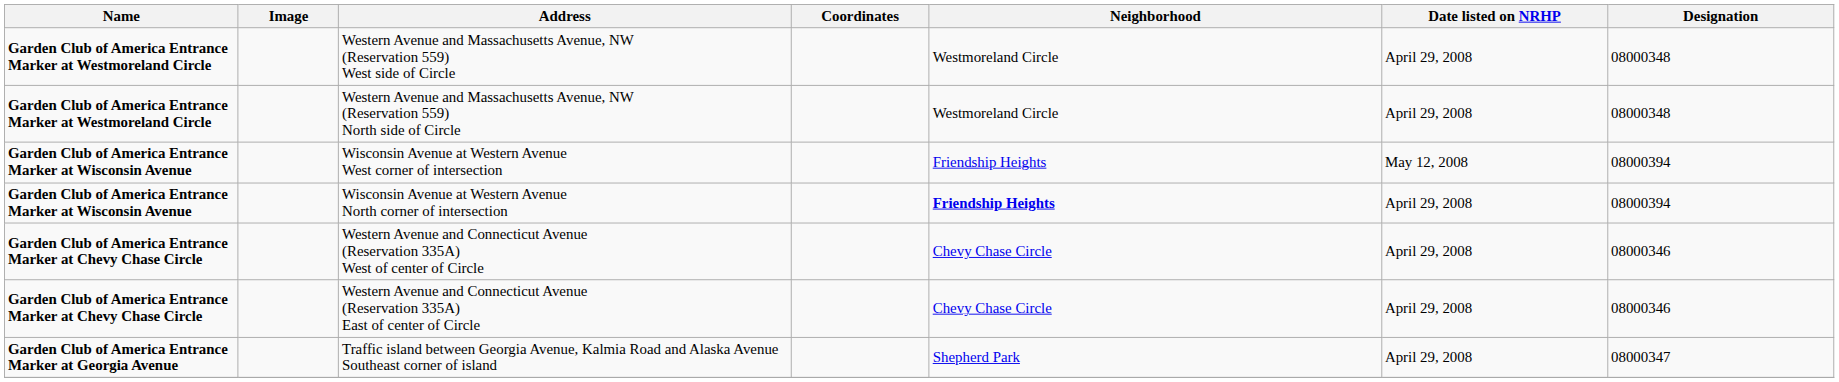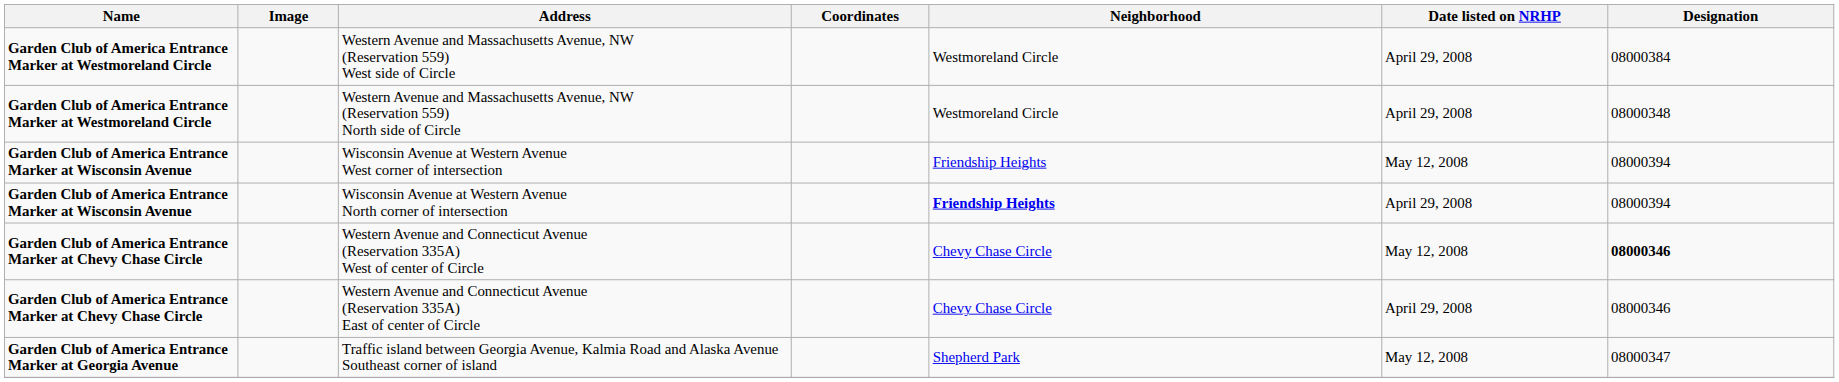row 2 | Designation: 08000348 -> 08000384
row 6 | Date listed on NRHP: April 29, 2008 -> May 12, 2008
row 6 | Designation: normal -> bold
row 8 | Date listed on NRHP: April 29, 2008 -> May 12, 2008
